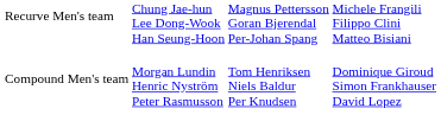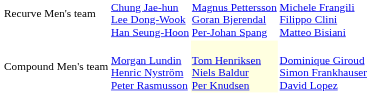Compound Men's team | column 3: no background -> lightyellow background
